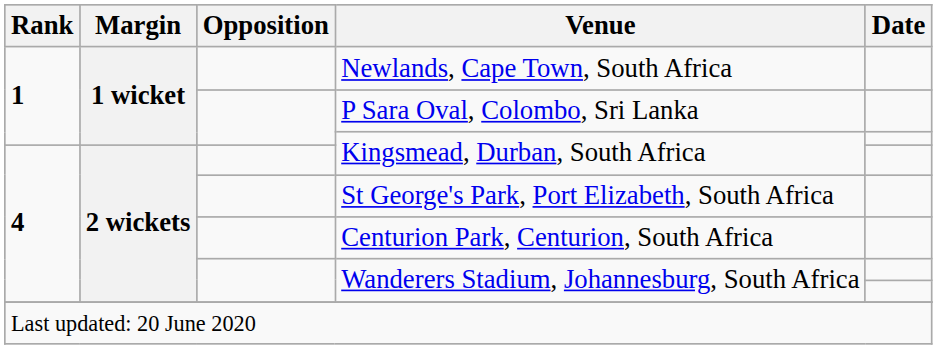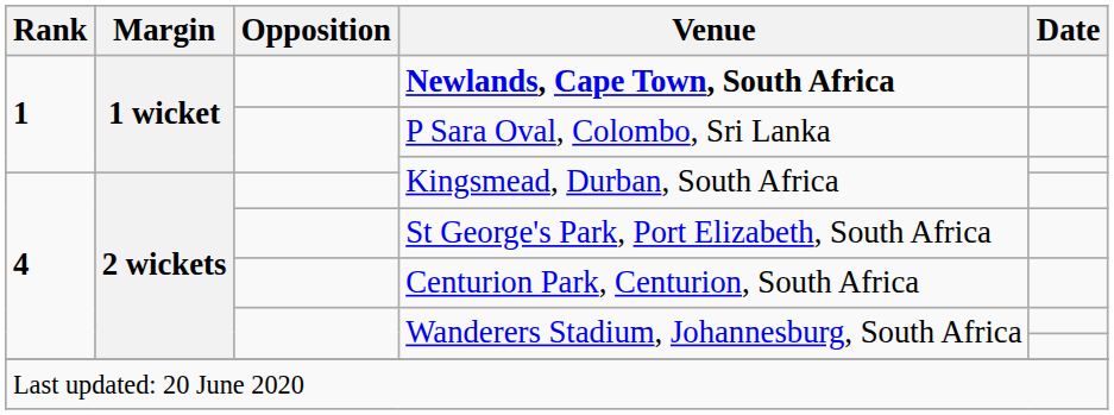Newlands, Cape Town, South Africa | Venue: normal -> bold
